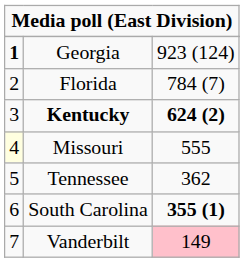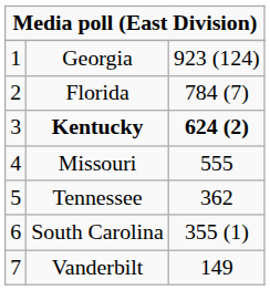Georgia | column 1: bold -> normal
Missouri | column 1: lightyellow background -> no background
South Carolina | column 3: bold -> normal
Vanderbilt | column 3: pink background -> no background
